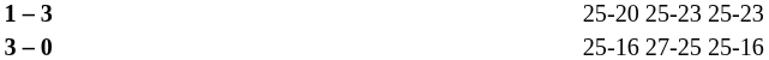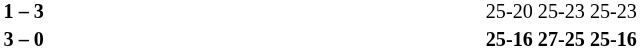3 – 0 | column 2: normal -> bold
